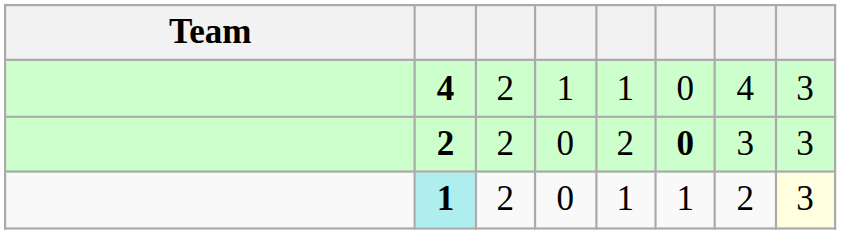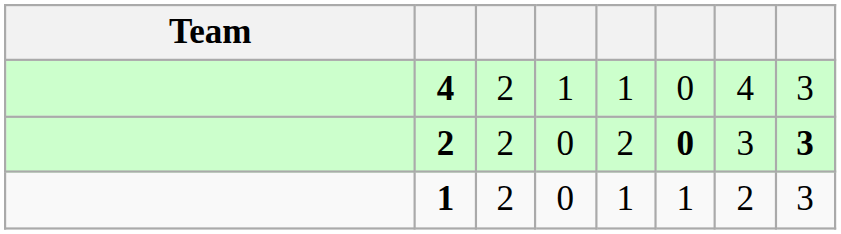row 3 | column 8: normal -> bold
row 4 | column 2: paleturquoise background -> no background
row 4 | column 8: lightyellow background -> no background
